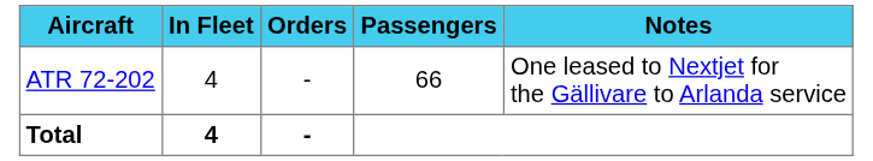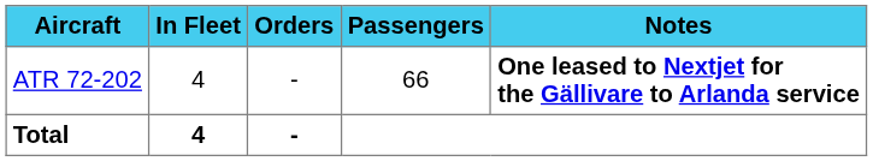ATR 72-202 | Notes: normal -> bold
